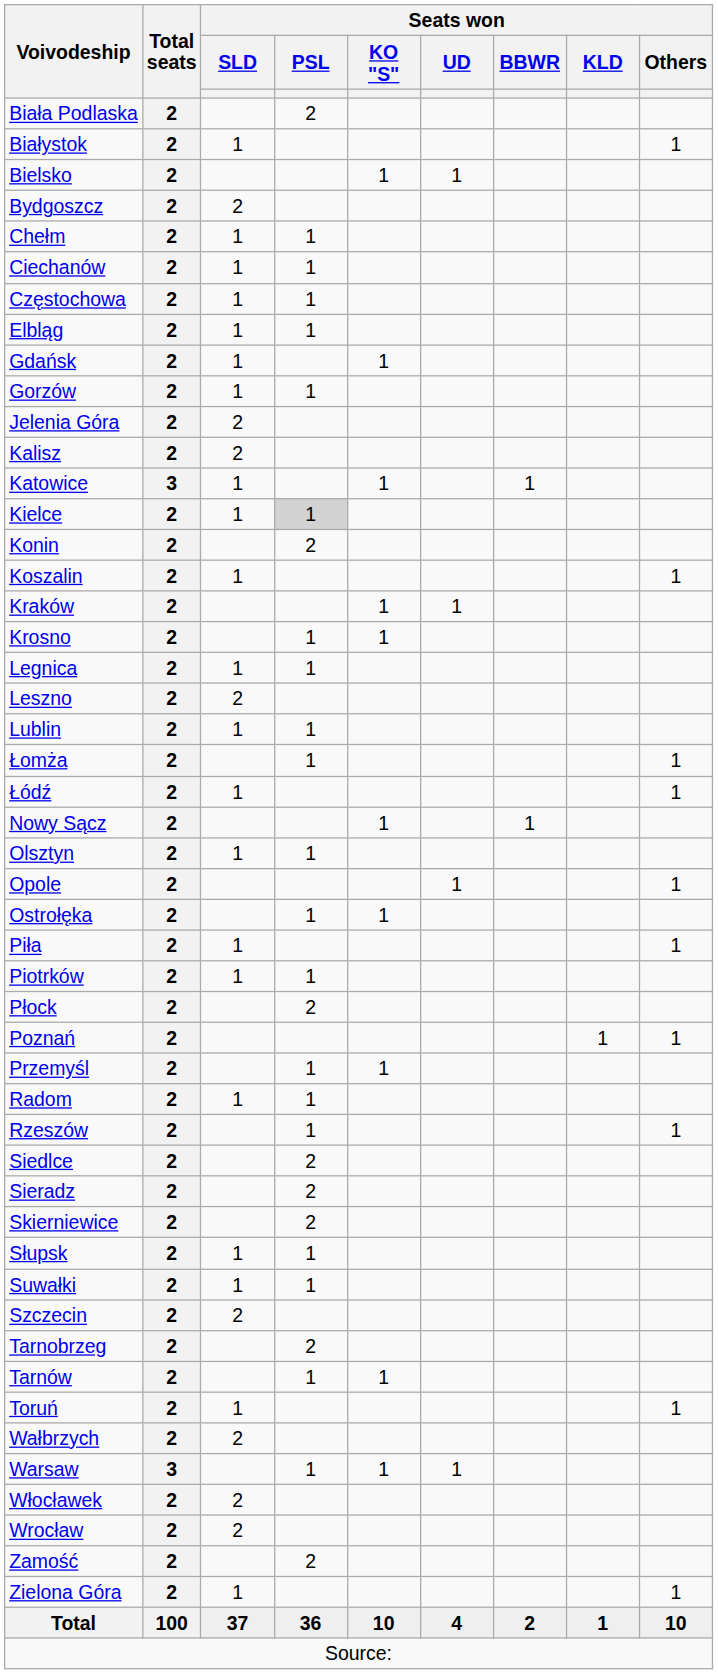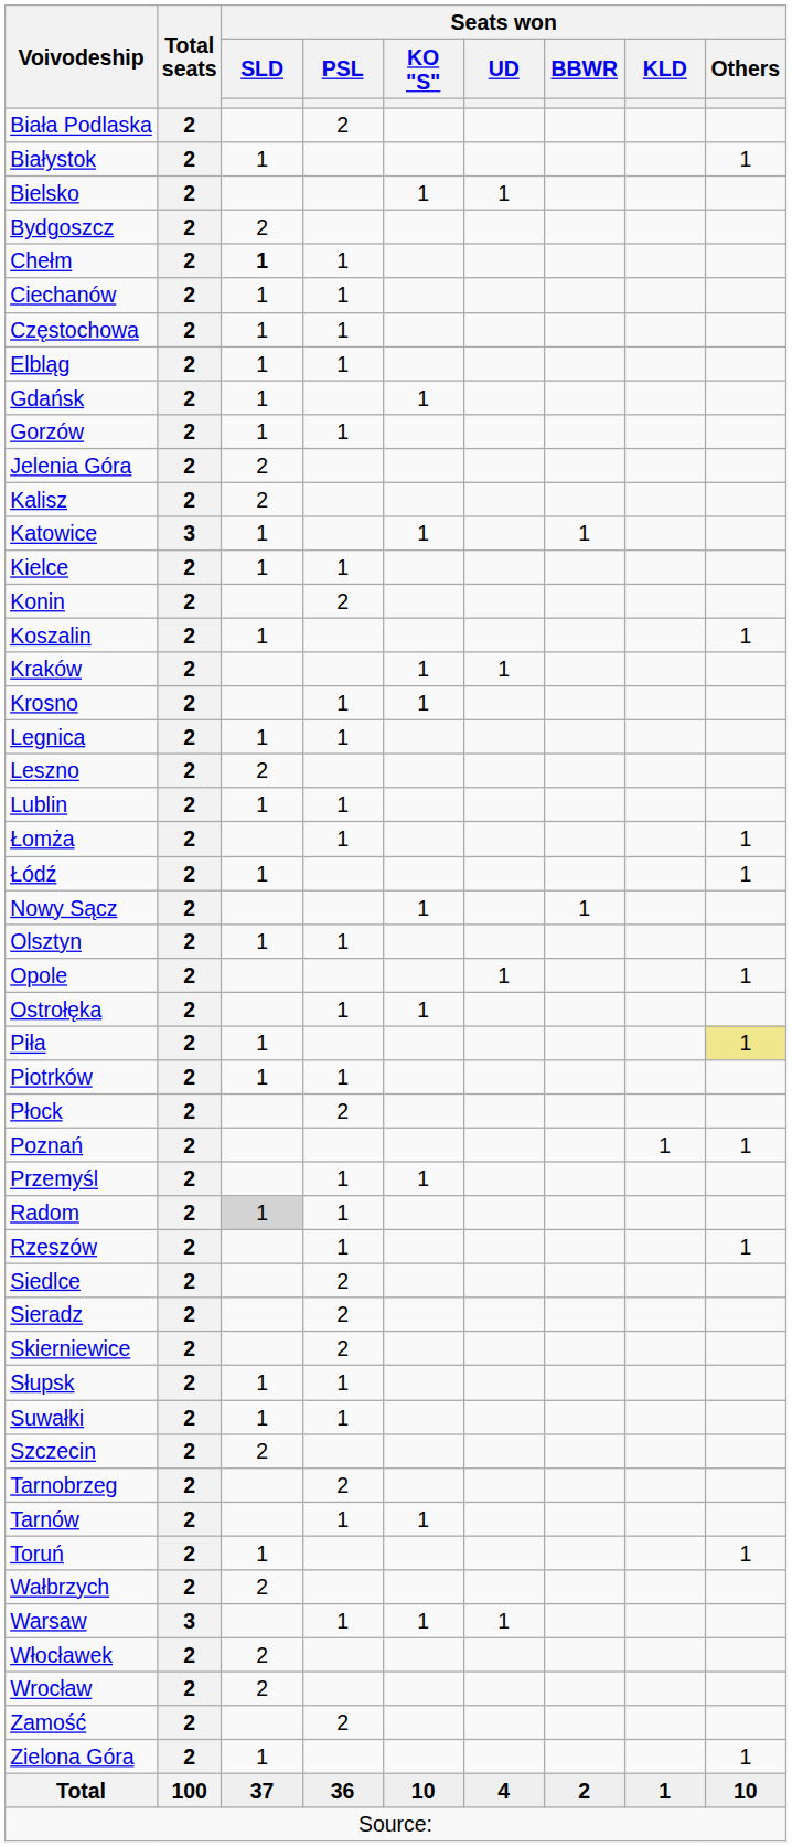Chełm | Seats won / SLD: normal -> bold
Kielce | Seats won / PSL: lightgrey background -> no background
Piła | Seats won / Others: no background -> khaki background
Radom | Seats won / SLD: no background -> lightgrey background
